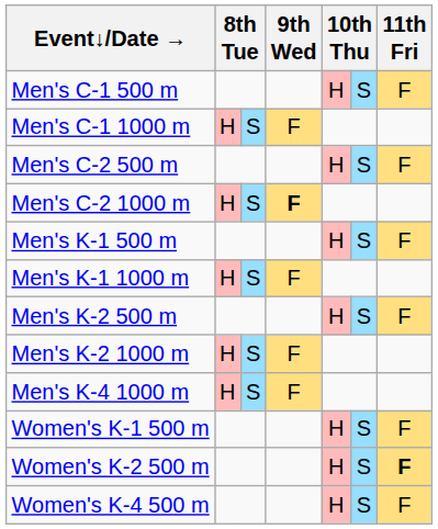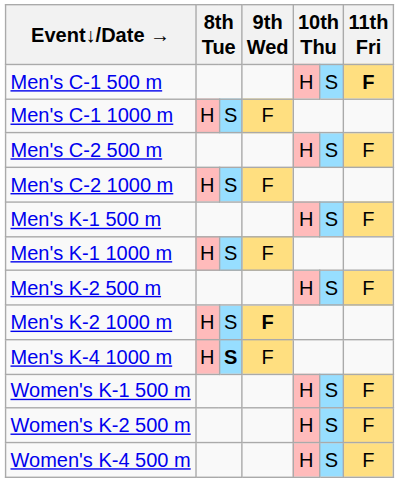Men's C-1 500 m | 11th Fri: normal -> bold
Men's C-2 1000 m | 9th Wed: bold -> normal
Men's K-2 1000 m | 9th Wed: normal -> bold
Men's K-4 1000 m | column 3: normal -> bold
Women's K-2 500 m | 11th Fri: bold -> normal
